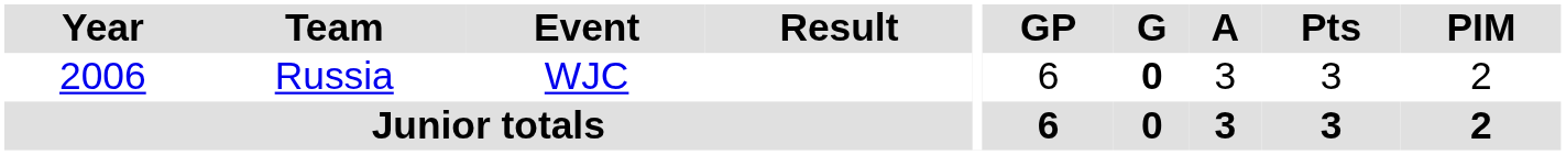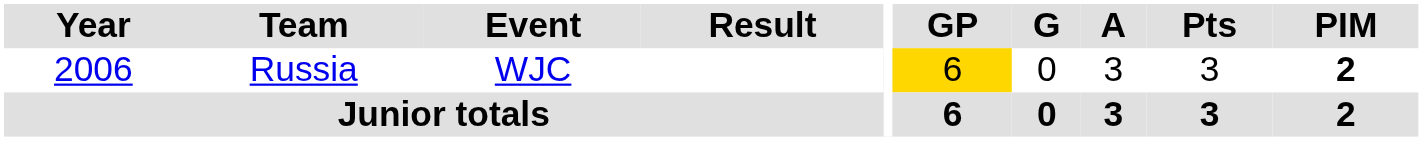Russia | GP: no background -> gold background
Russia | G: bold -> normal
Russia | PIM: normal -> bold
